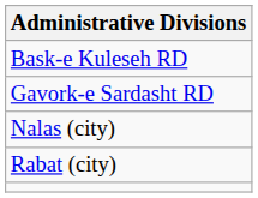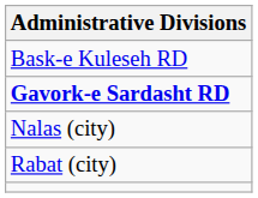row 3 | column 1: normal -> bold
